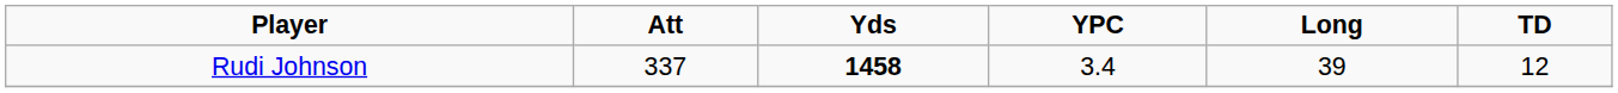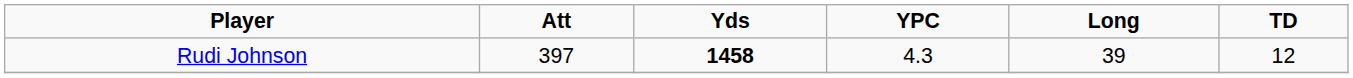Rudi Johnson | Att: 337 -> 397
Rudi Johnson | YPC: 3.4 -> 4.3
